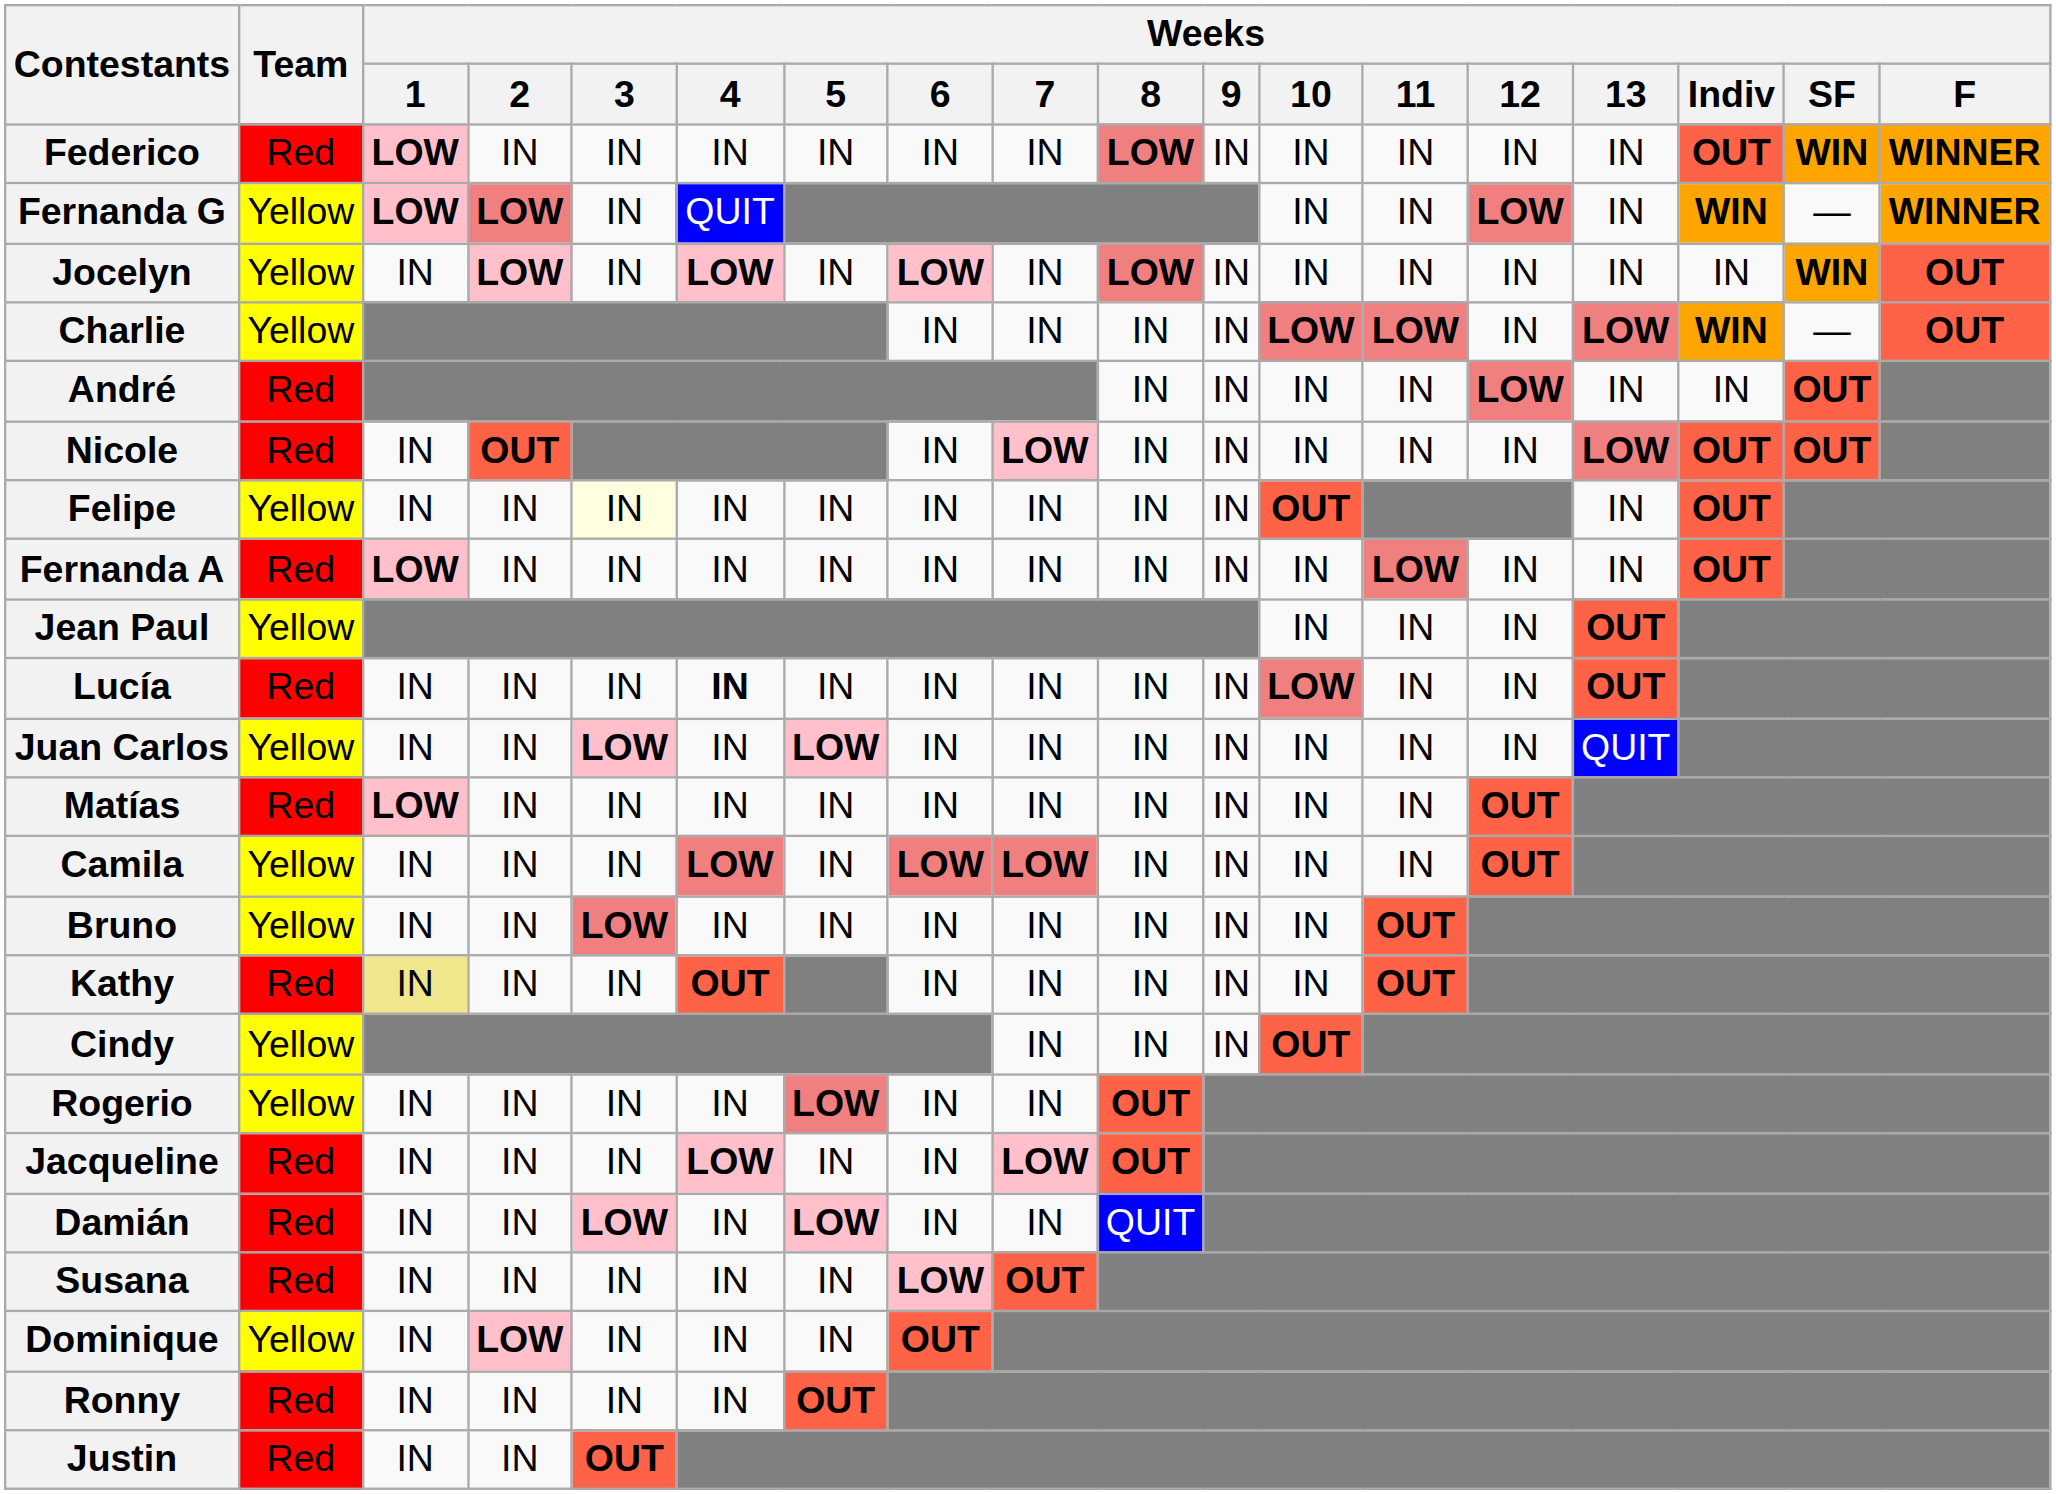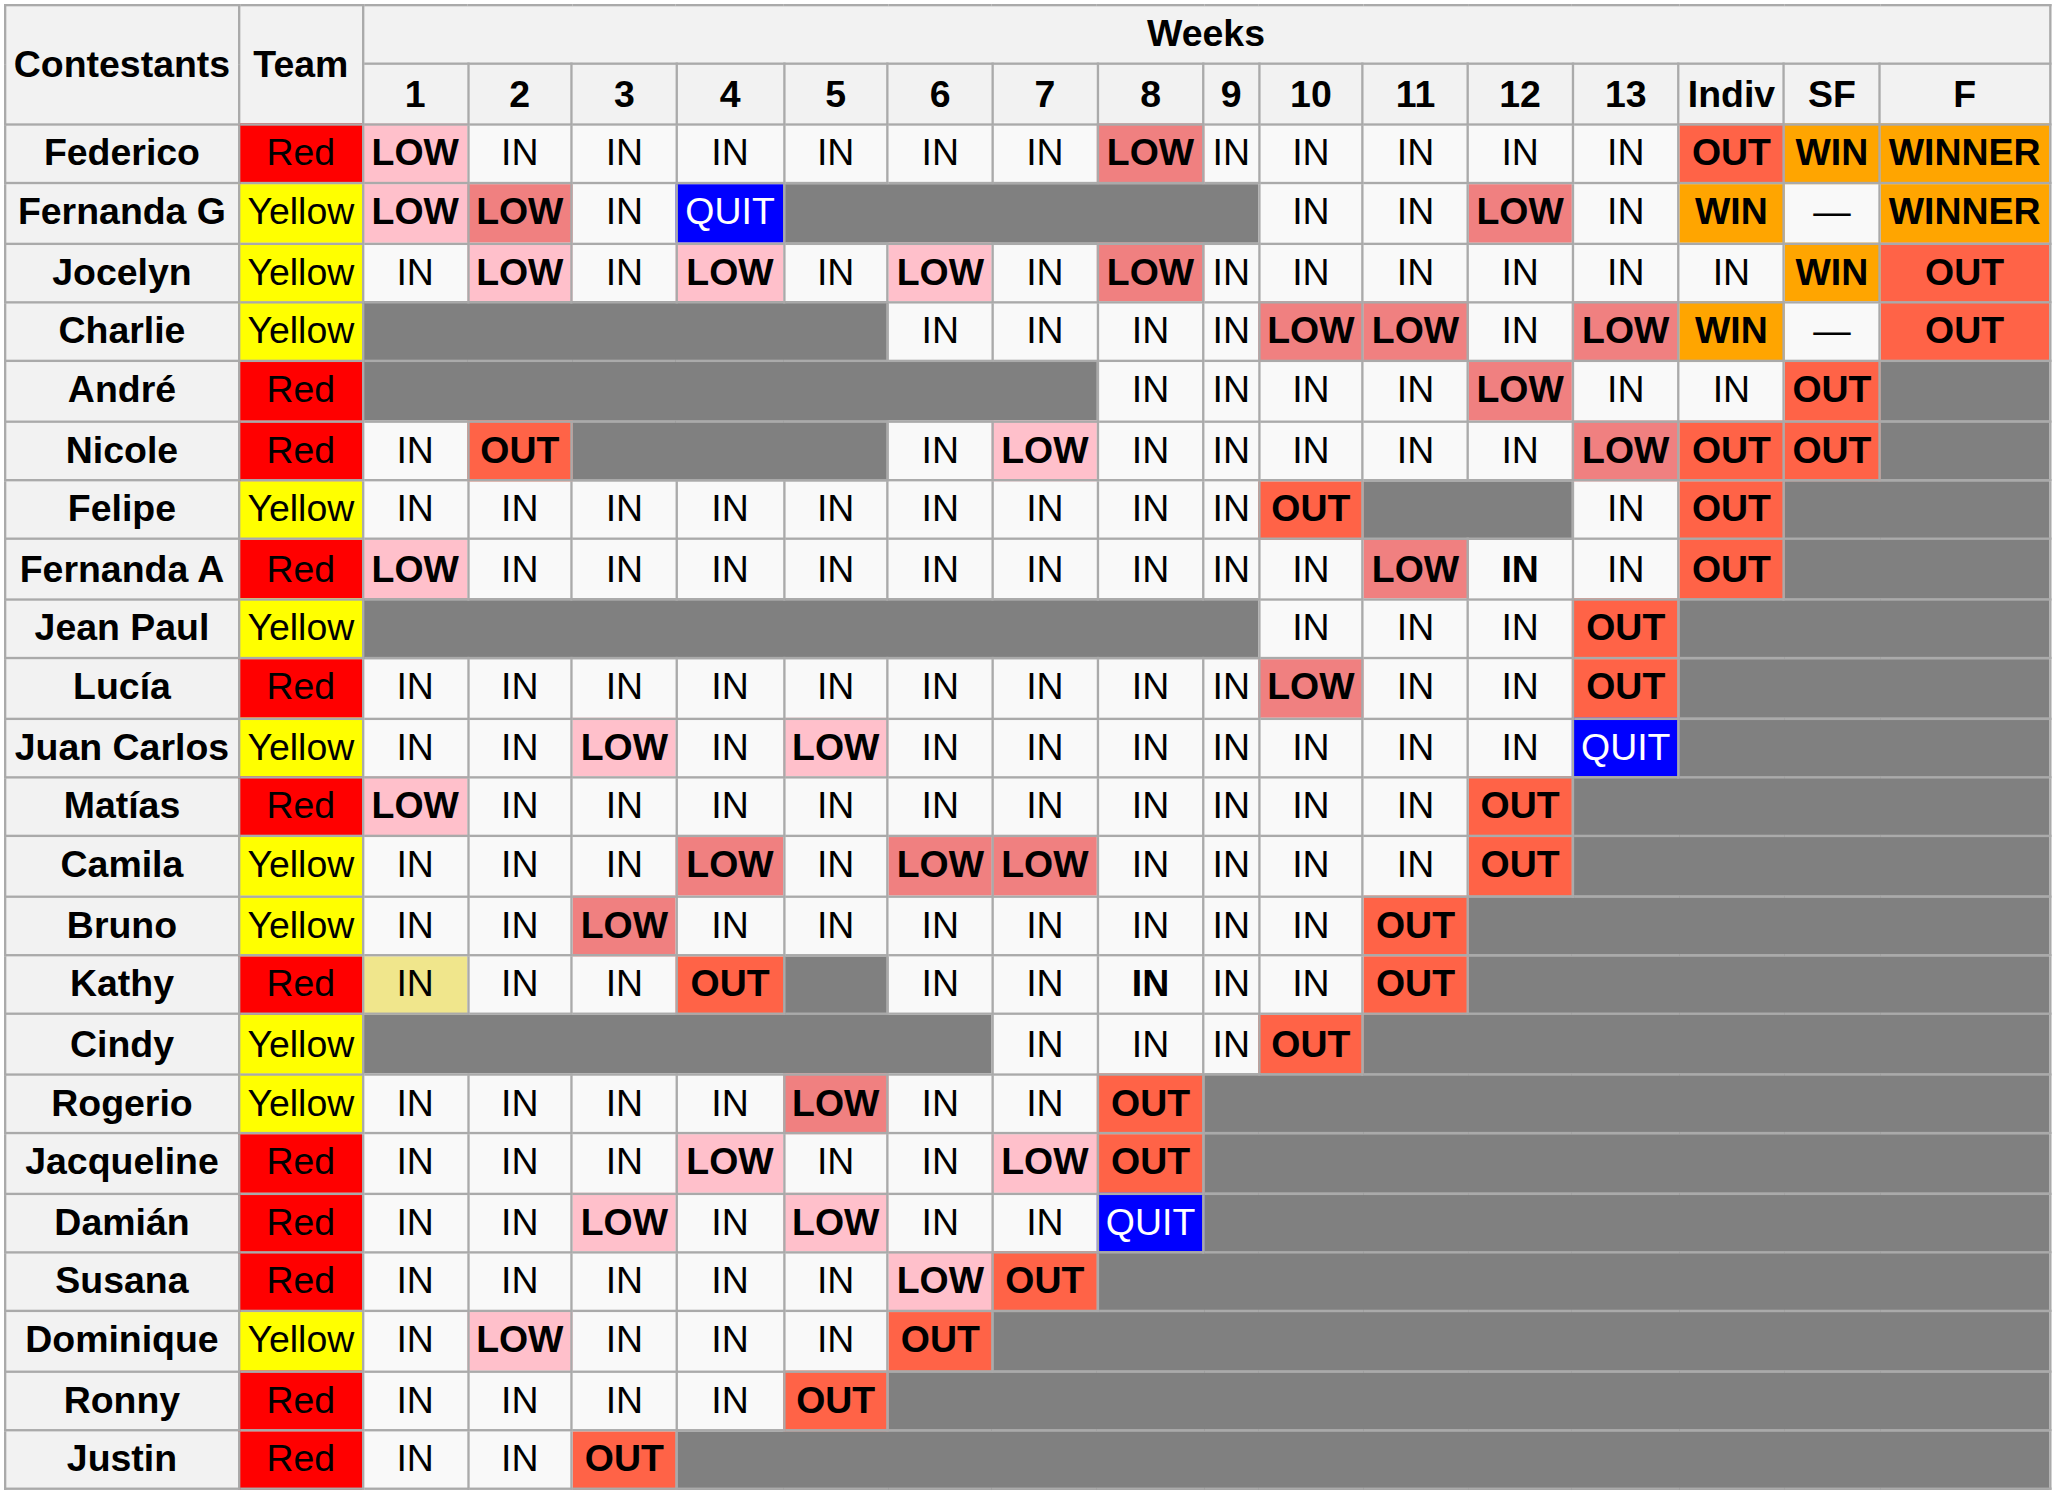Felipe | Weeks / 3: lightyellow background -> no background
Fernanda A | Weeks / 12: normal -> bold
Lucía | Weeks / 4: bold -> normal
Kathy | Weeks / 8: normal -> bold
